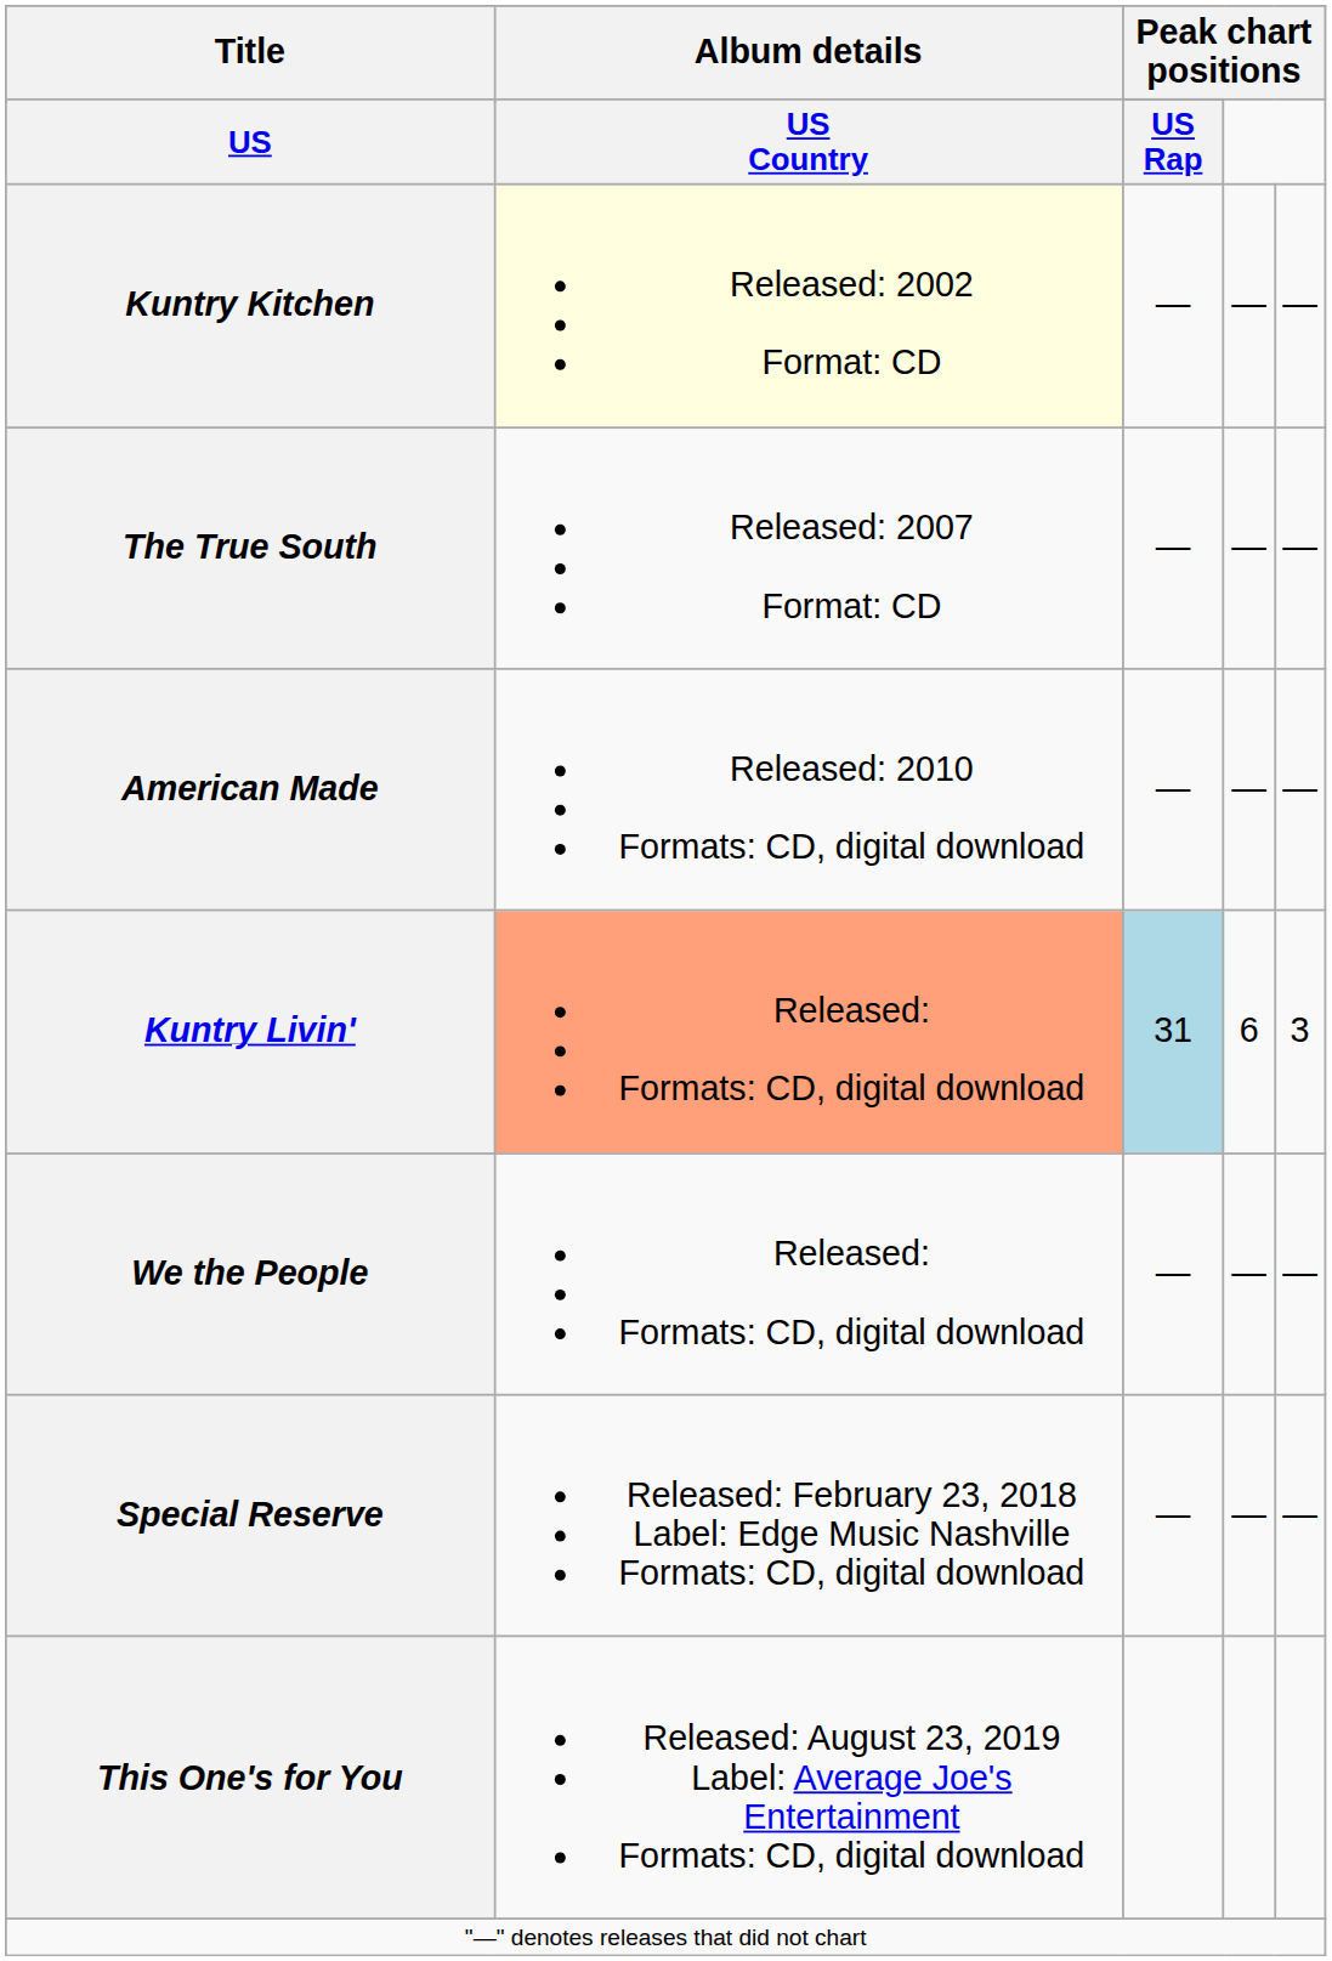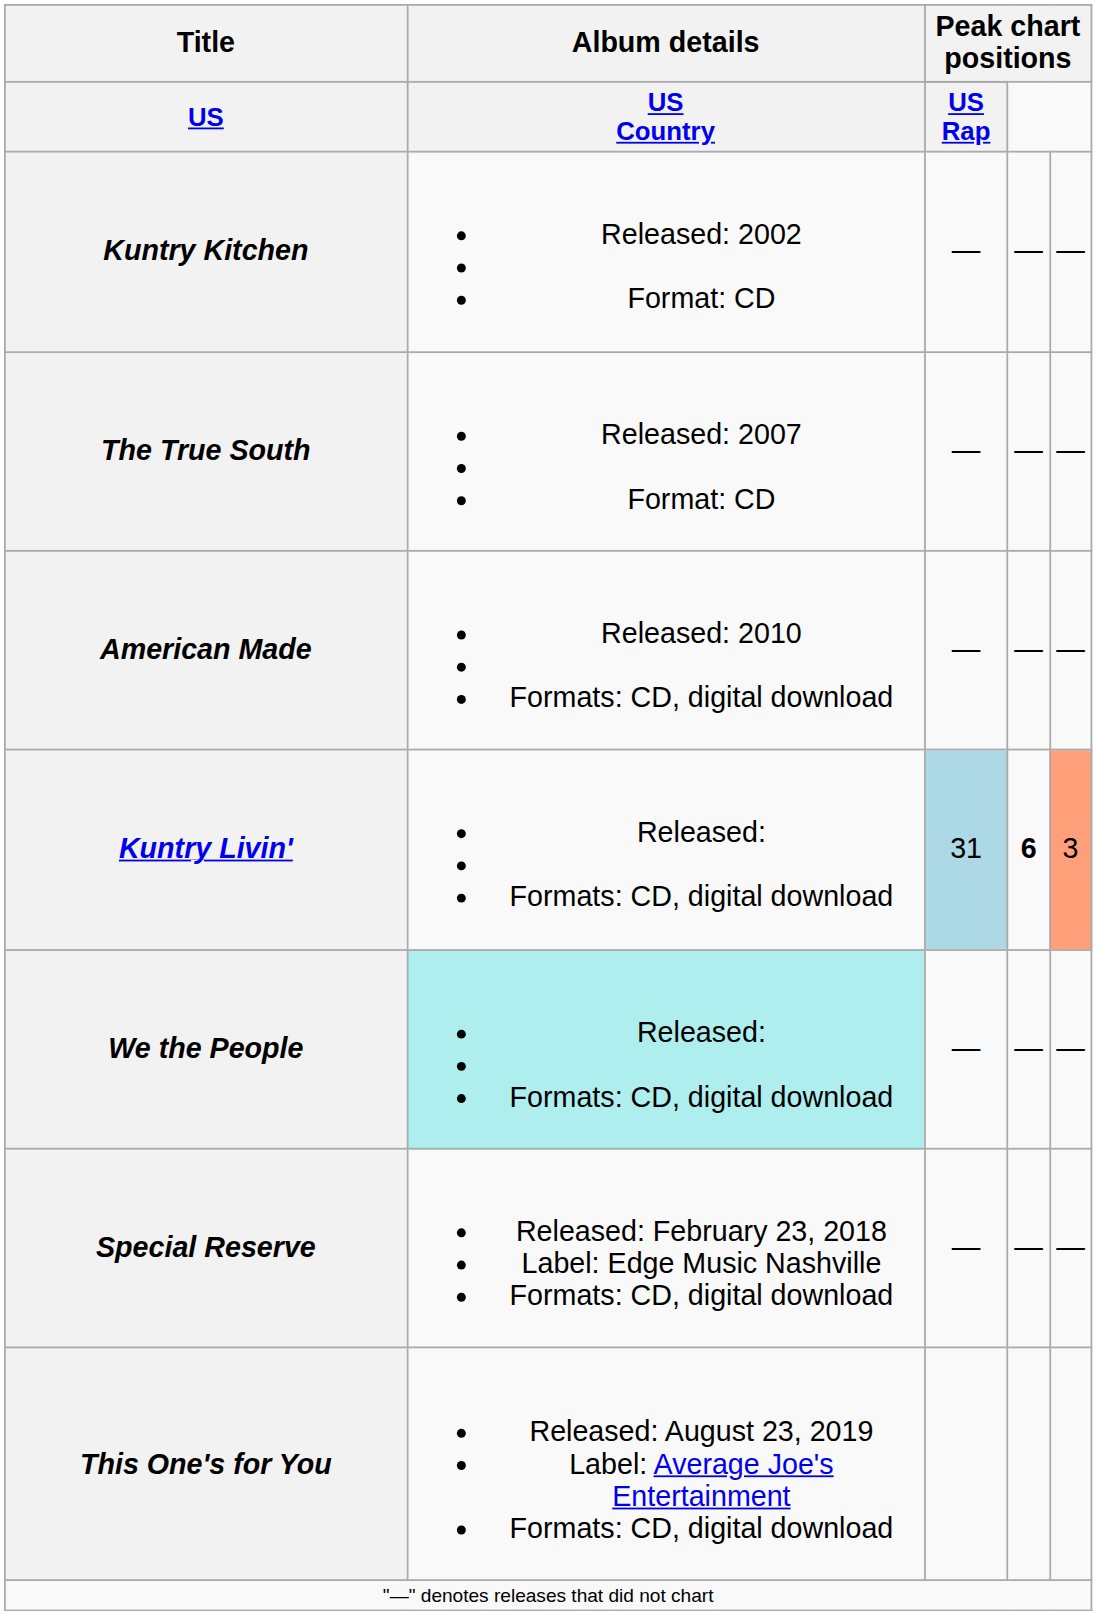Kuntry Kitchen | Album details: lightyellow background -> no background
Kuntry Livin' | Album details: lightsalmon background -> no background
Kuntry Livin' | column 4: normal -> bold
Kuntry Livin' | column 5: no background -> lightsalmon background
We the People | Album details: no background -> paleturquoise background
